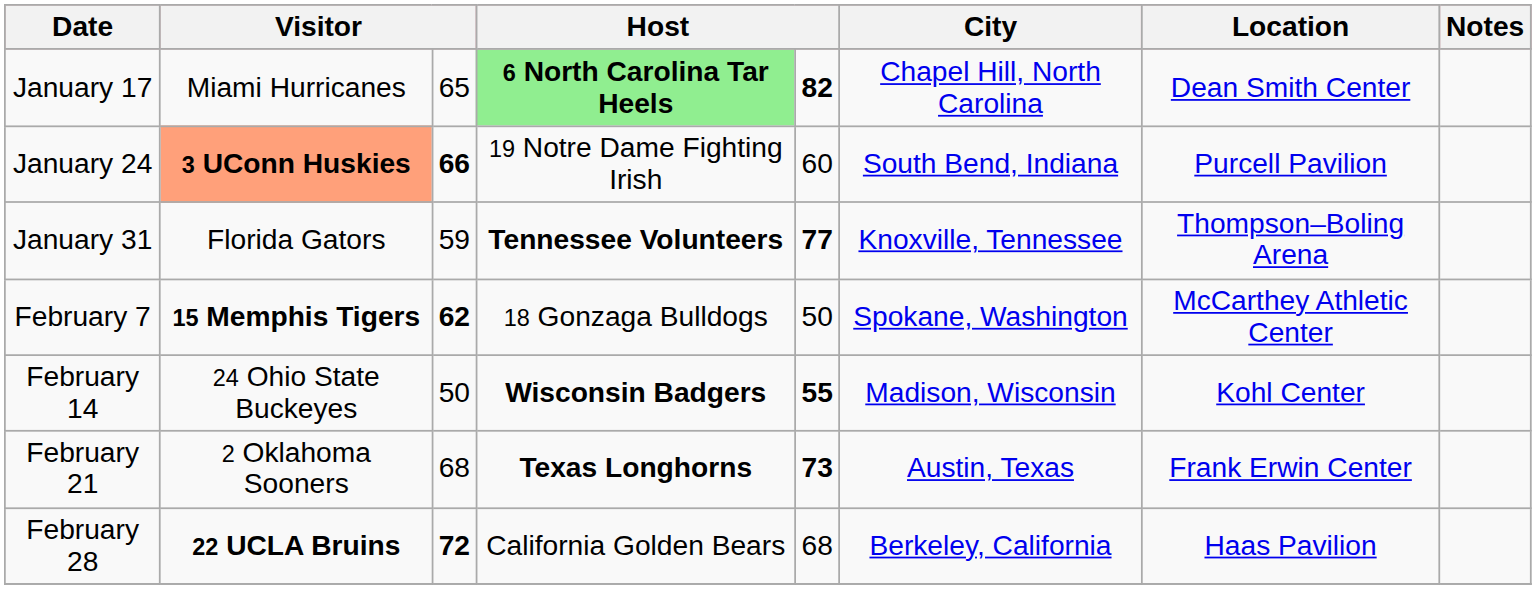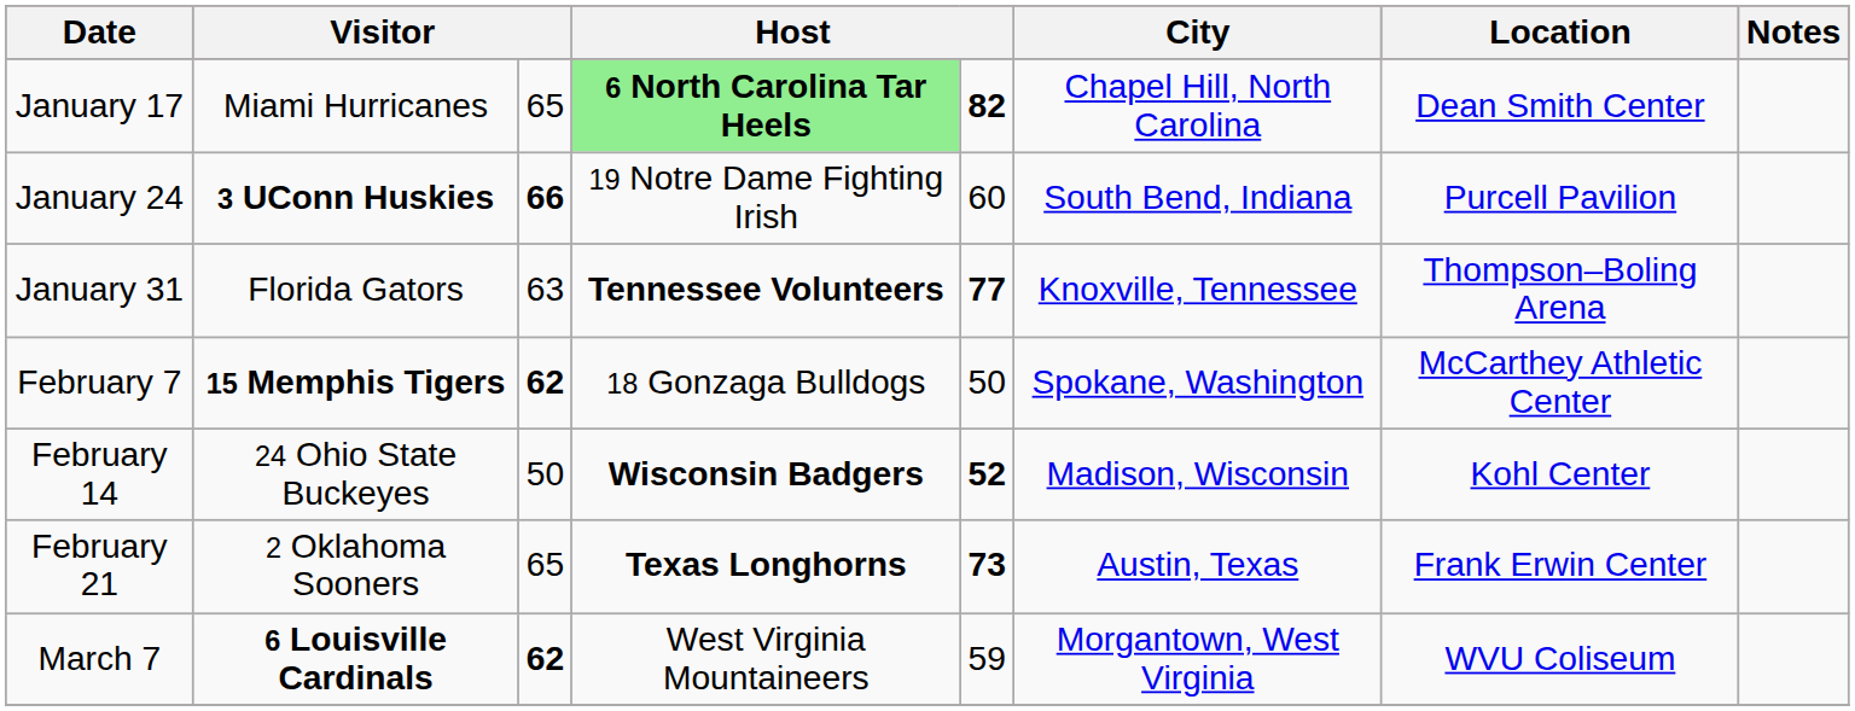January 24 | column 2: lightsalmon background -> no background
January 31 | column 3: 59 -> 63
February 14 | column 5: 55 -> 52
February 21 | column 3: 68 -> 65
- row: February 28 | 22 UCLA Bruins | 72 | California Golden Bears | 68 | Berkeley, California | Haas Pavilion
+ row: March 7 | 6 Louisville Cardinals | 62 | West Virginia Mountaineers | 59 | Morgantown, West Virginia | WVU Coliseum
